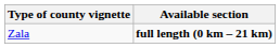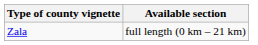Zala | Available section: bold -> normal
